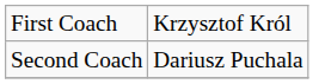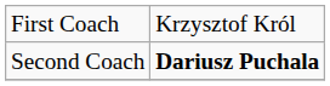Second Coach | column 2: normal -> bold
